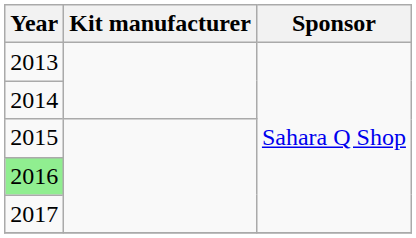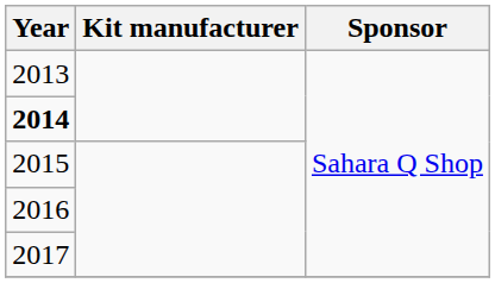2014 | Year: normal -> bold
2016 | Year: lightgreen background -> no background
